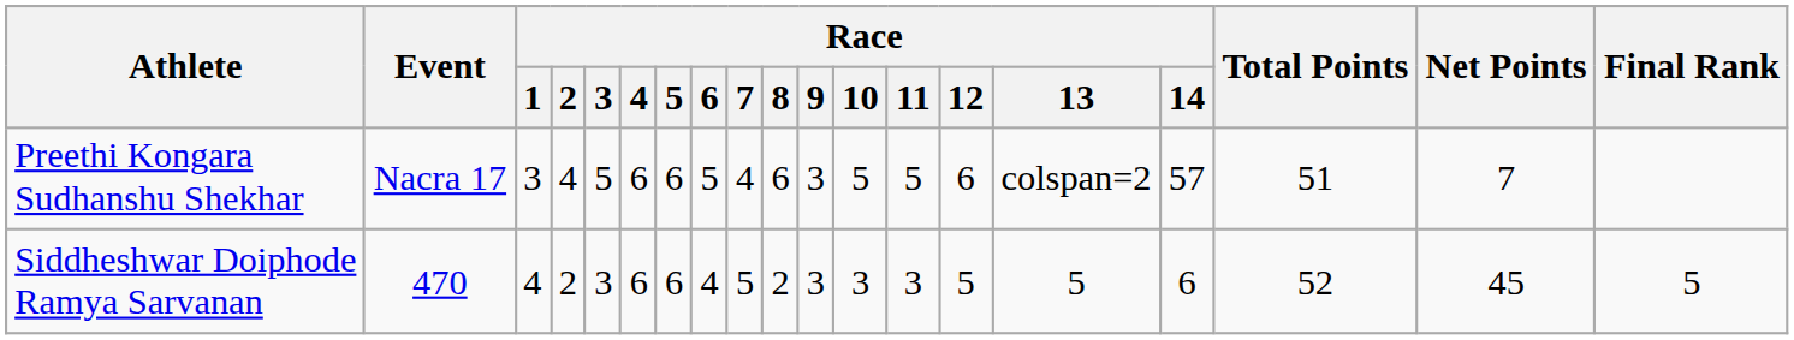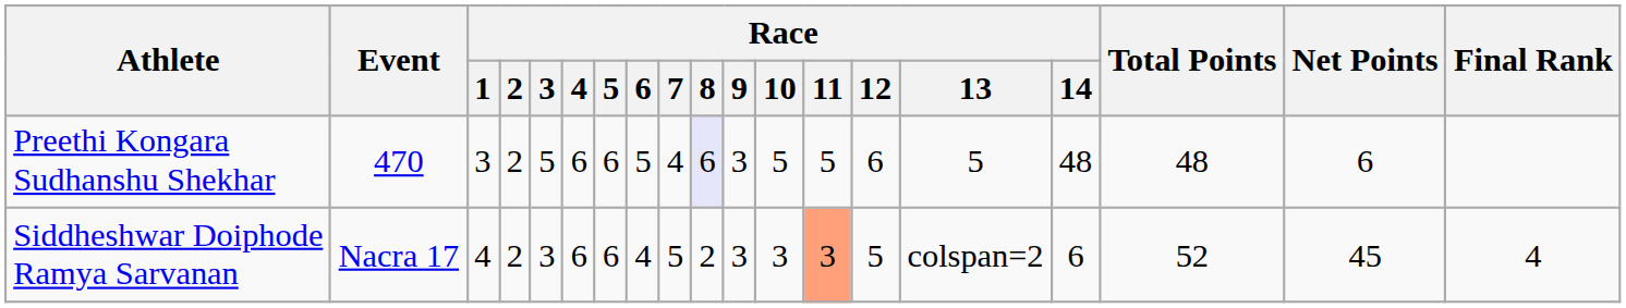Preethi Kongara Sudhanshu Shekhar | Event: Nacra 17 -> 470
Preethi Kongara Sudhanshu Shekhar | Race / 2: 4 -> 2
Preethi Kongara Sudhanshu Shekhar | Race / 8: no background -> lavender background
Preethi Kongara Sudhanshu Shekhar | Race / 13: colspan=2 -> 5
Preethi Kongara Sudhanshu Shekhar | Race / 14: 57 -> 48
Preethi Kongara Sudhanshu Shekhar | Total Points: 51 -> 48
Preethi Kongara Sudhanshu Shekhar | Net Points: 7 -> 6
Siddheshwar Doiphode Ramya Sarvanan | Event: 470 -> Nacra 17
Siddheshwar Doiphode Ramya Sarvanan | Race / 11: no background -> lightsalmon background
Siddheshwar Doiphode Ramya Sarvanan | Race / 13: 5 -> colspan=2
Siddheshwar Doiphode Ramya Sarvanan | Final Rank: 5 -> 4
